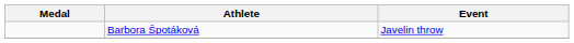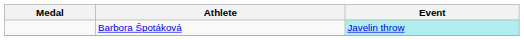Barbora Špotáková | Event: no background -> paleturquoise background
